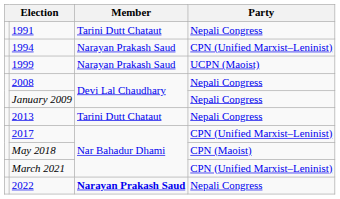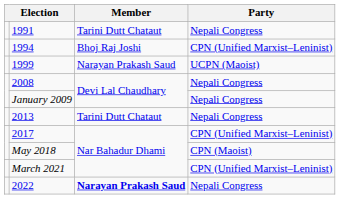1994 | Member: Narayan Prakash Saud -> Bhoj Raj Joshi
